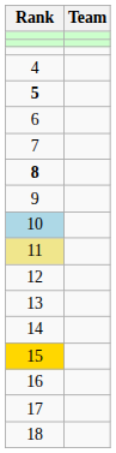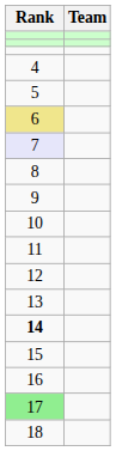row 6 | Rank: bold -> normal
row 7 | Rank: no background -> khaki background
row 8 | Rank: no background -> lavender background
row 9 | Rank: bold -> normal
row 11 | Rank: lightblue background -> no background
row 12 | Rank: khaki background -> no background
row 15 | Rank: normal -> bold
row 16 | Rank: gold background -> no background
row 18 | Rank: no background -> lightgreen background
